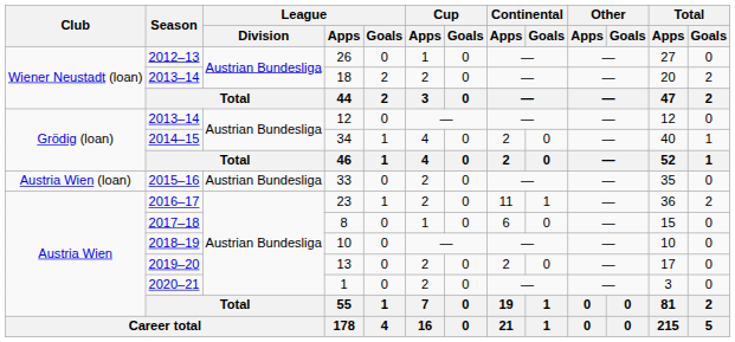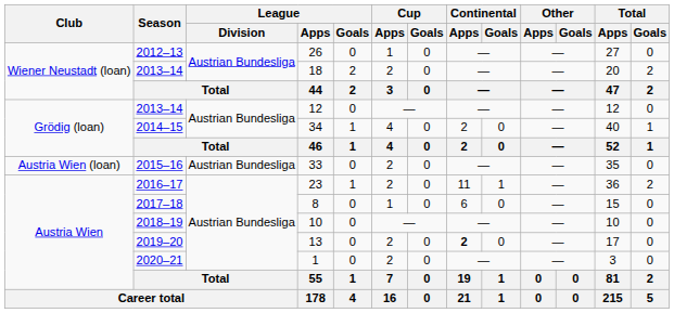13 | Continental / Apps: normal -> bold
